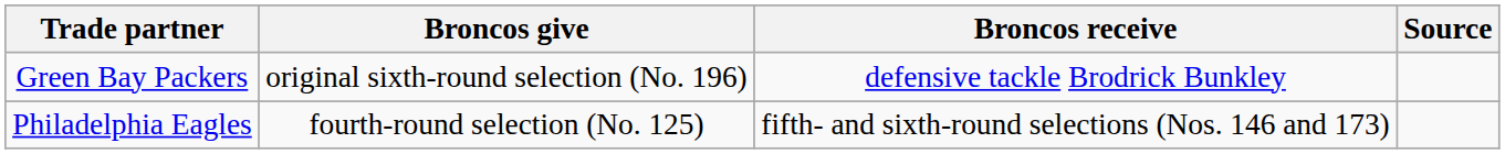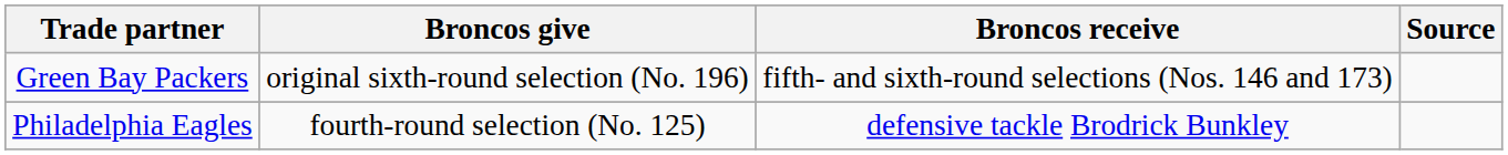Green Bay Packers | Broncos receive: defensive tackle Brodrick Bunkley -> fifth- and sixth-round selections (Nos. 146 and 173)
Philadelphia Eagles | Broncos receive: fifth- and sixth-round selections (Nos. 146 and 173) -> defensive tackle Brodrick Bunkley
